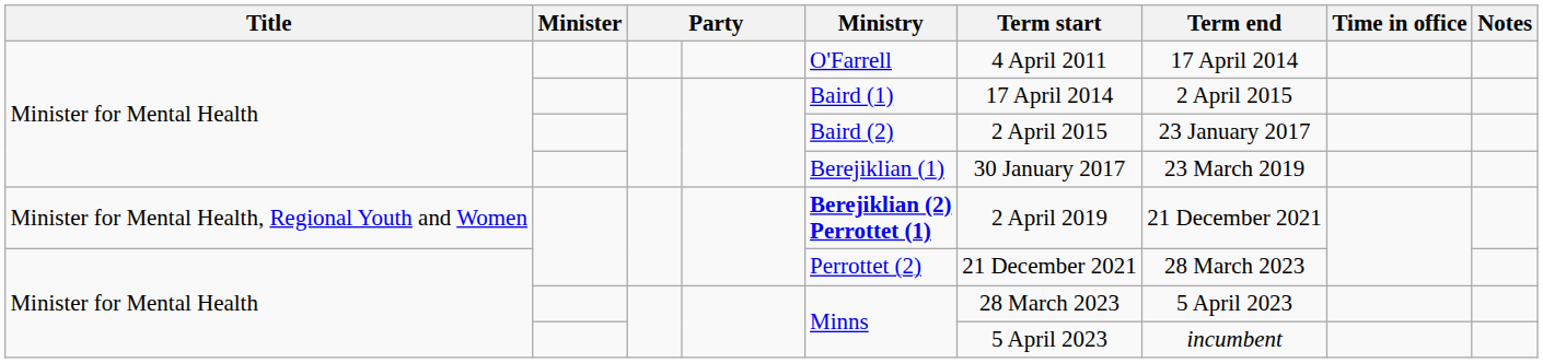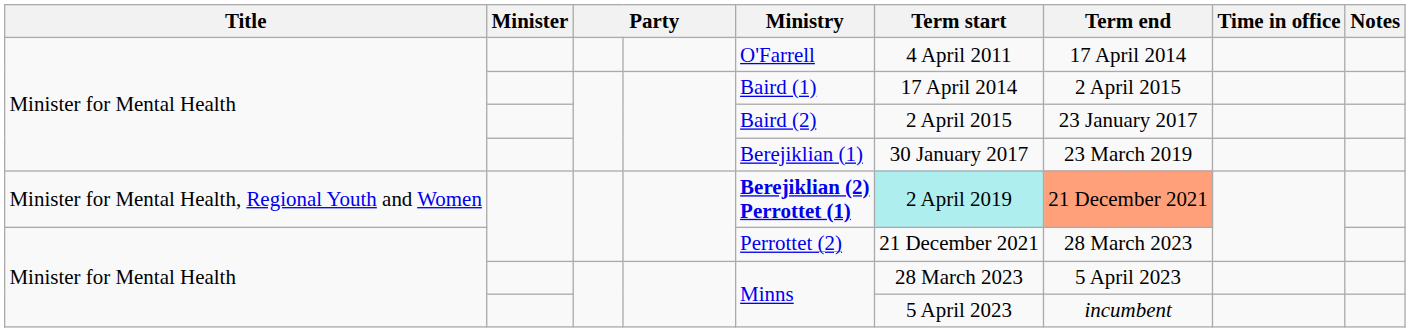Minister for Mental Health, Regional Youth and Women | Term start: no background -> paleturquoise background
Minister for Mental Health, Regional Youth and Women | Term end: no background -> lightsalmon background
